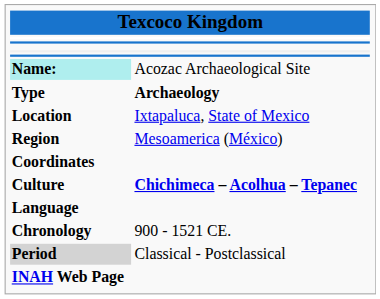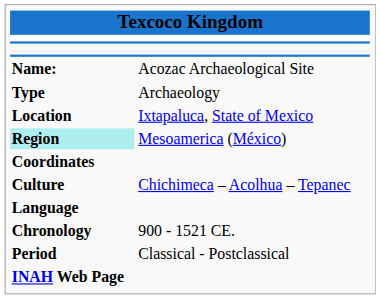Name: | column 1: paleturquoise background -> no background
Type | column 2: bold -> normal
Region | column 1: no background -> paleturquoise background
Culture | column 2: bold -> normal
Period | column 1: lightgrey background -> no background
